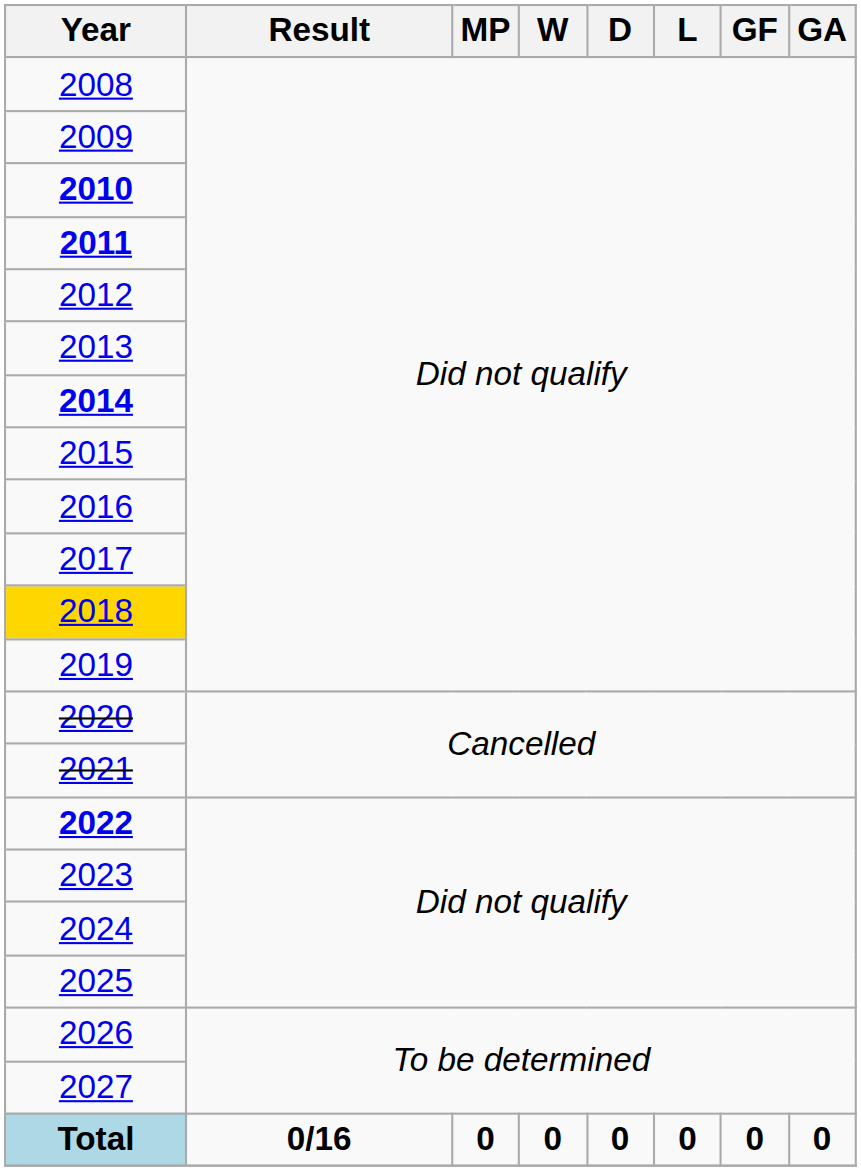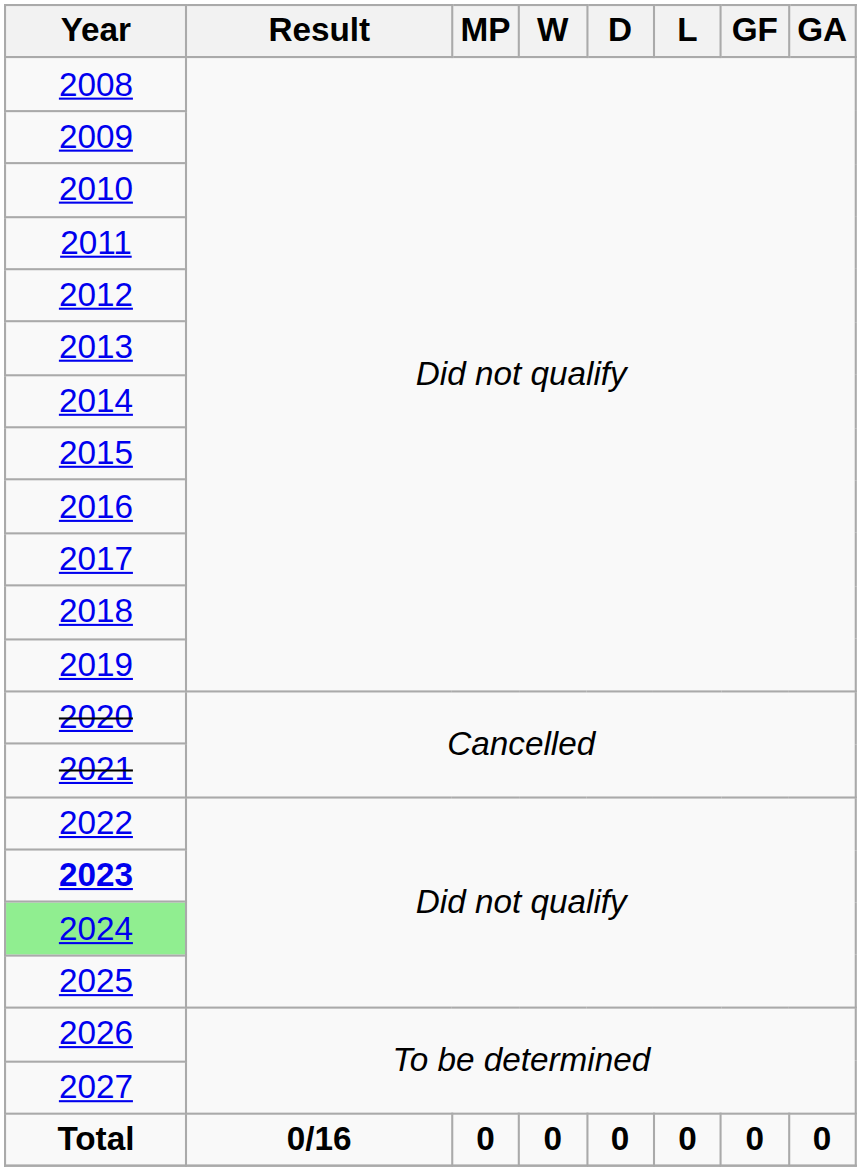2010 | Year: bold -> normal
2011 | Year: bold -> normal
2014 | Year: bold -> normal
2018 | Year: gold background -> no background
2022 | Year: bold -> normal
2023 | Year: normal -> bold
2024 | Year: no background -> lightgreen background
Total | Year: lightblue background -> no background
